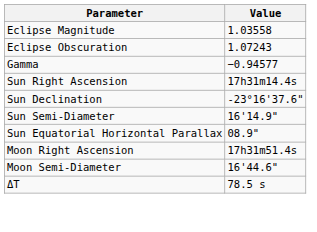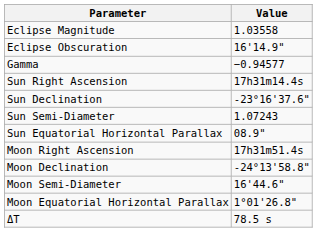Eclipse Obscuration | Value: 1.07243 -> 16'14.9"
Sun Semi-Diameter | Value: 16'14.9" -> 1.07243
+ row: Moon Declination | -24°13'58.8"
+ row: Moon Equatorial Horizontal Parallax | 1°01'26.8"
